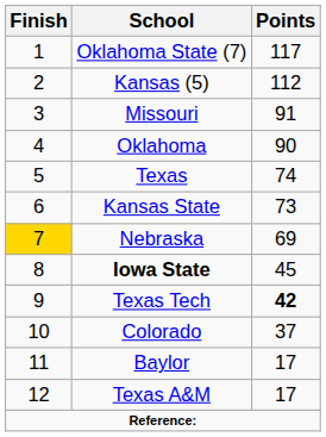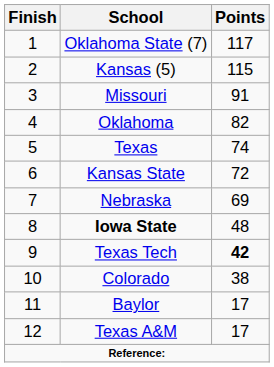Kansas (5) | Points: 112 -> 115
Oklahoma | Points: 90 -> 82
Kansas State | Points: 73 -> 72
Nebraska | Finish: gold background -> no background
Iowa State | Points: 45 -> 48
Colorado | Points: 37 -> 38
